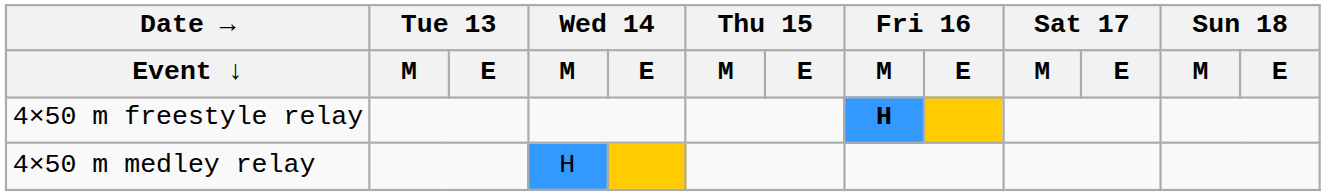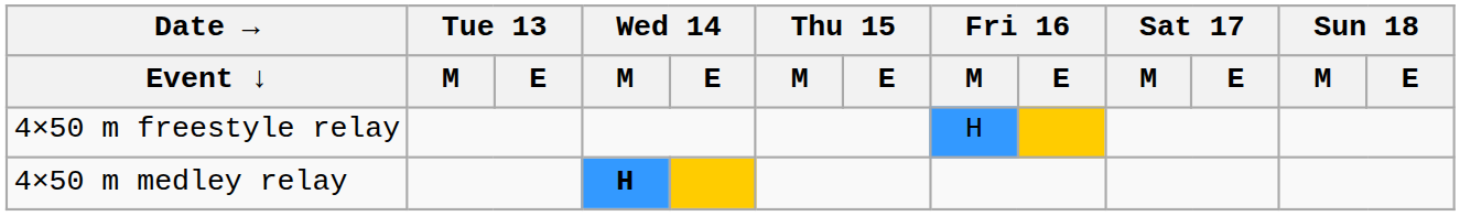4×50 m freestyle relay | Fri 16 / M: bold -> normal
4×50 m medley relay | Wed 14 / M: normal -> bold
